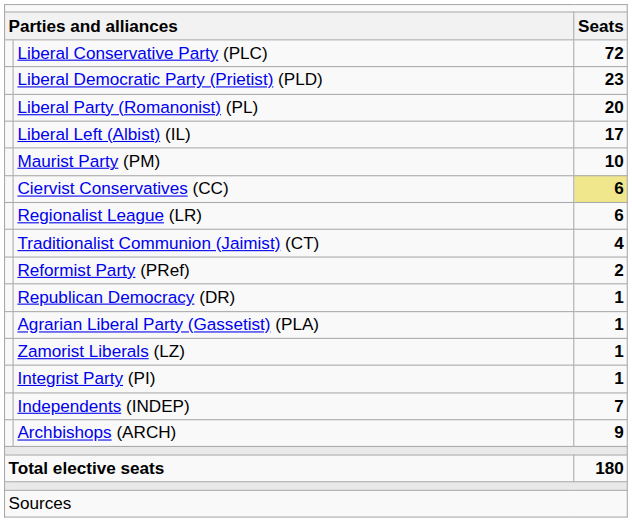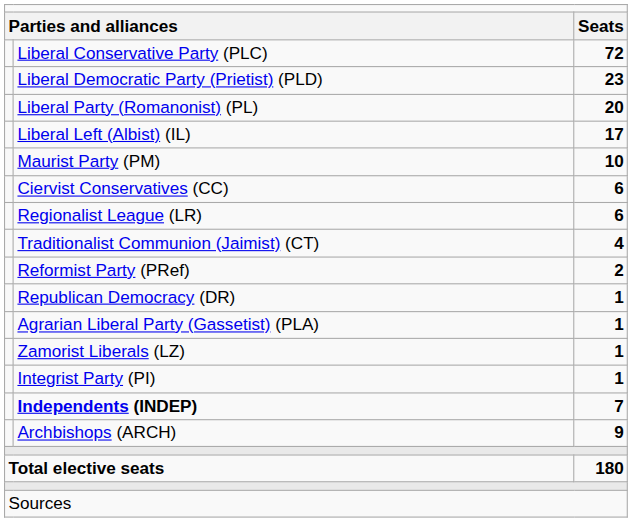Ciervist Conservatives (CC) | column 3: khaki background -> no background
Independents (INDEP) | column 2: normal -> bold
